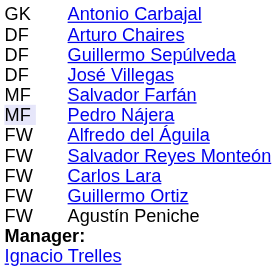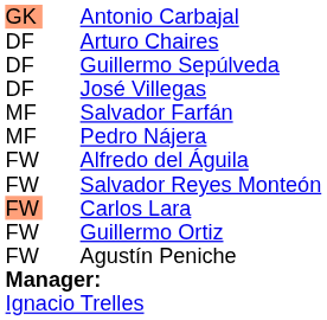Antonio Carbajal | column 1: no background -> lightsalmon background
Pedro Nájera | column 1: lavender background -> no background
Carlos Lara | column 1: no background -> lightsalmon background
